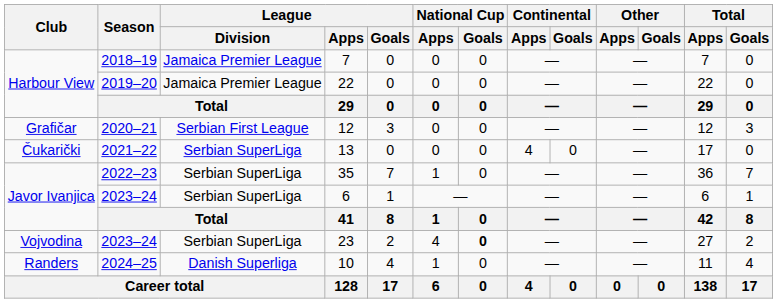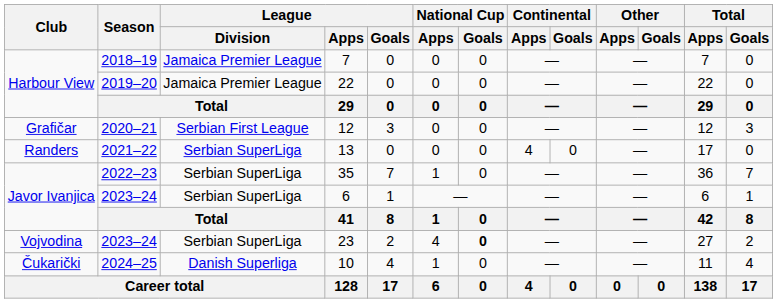13 | Club: Čukarički -> Randers
10 | Club: Randers -> Čukarički
